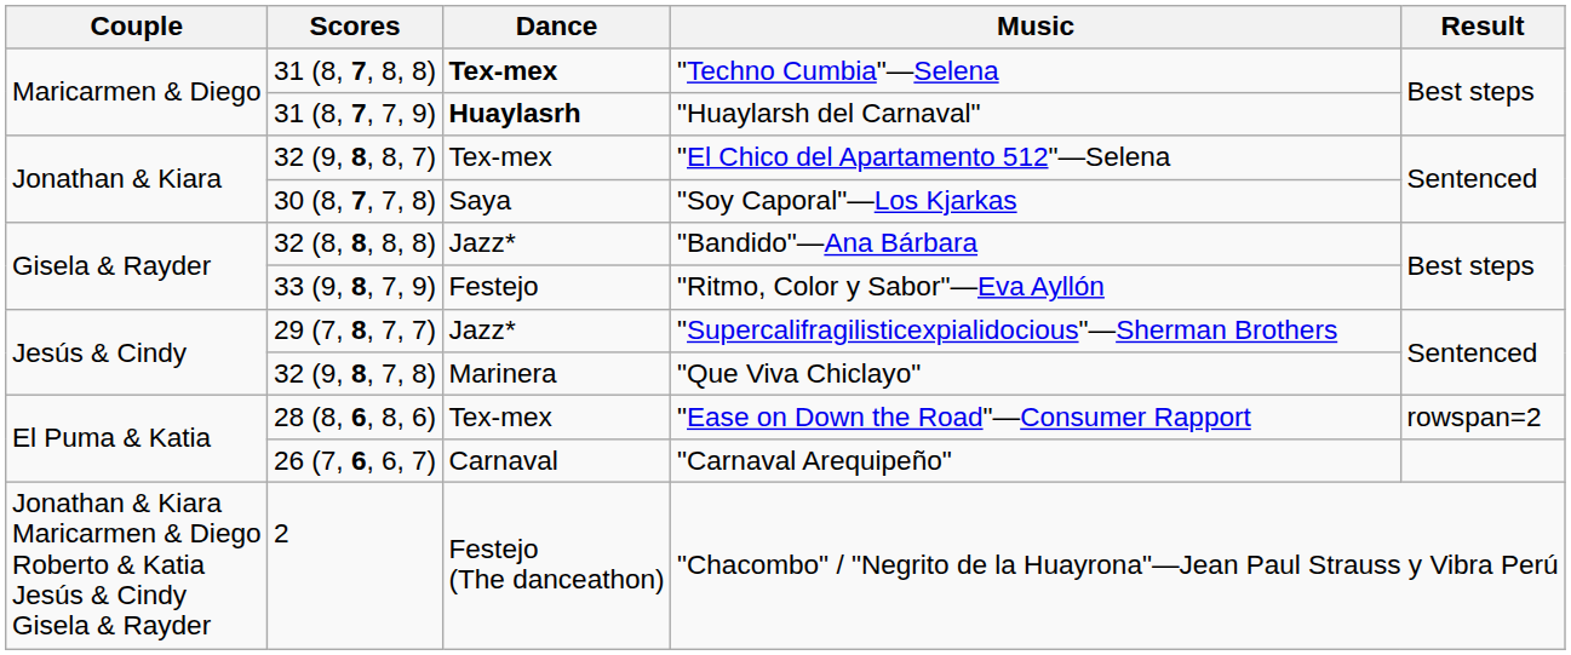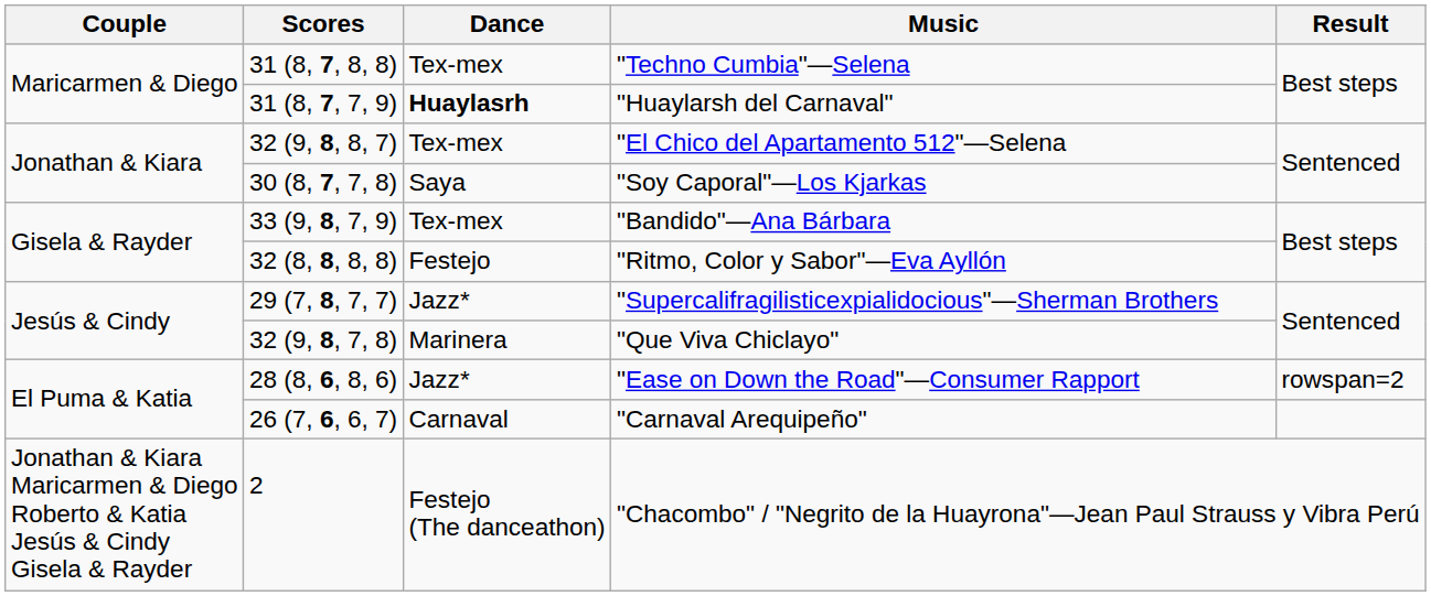"Techno Cumbia"—Selena | Dance: bold -> normal
"Bandido"—Ana Bárbara | Scores: 32 (8, 8, 8, 8) -> 33 (9, 8, 7, 9)
"Bandido"—Ana Bárbara | Dance: Jazz* -> Tex-mex
"Ritmo, Color y Sabor"—Eva Ayllón | Scores: 33 (9, 8, 7, 9) -> 32 (8, 8, 8, 8)
"Ease on Down the Road"—Consumer Rapport | Dance: Tex-mex -> Jazz*
